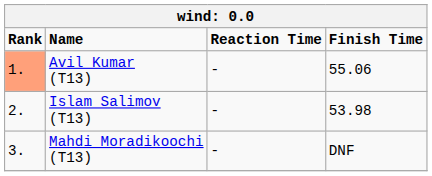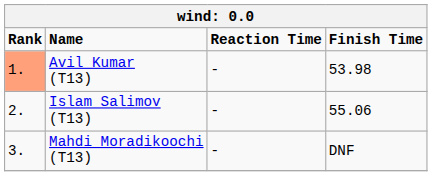Avil Kumar (T13) | Finish Time: 55.06 -> 53.98
Islam Salimov (T13) | Finish Time: 53.98 -> 55.06
